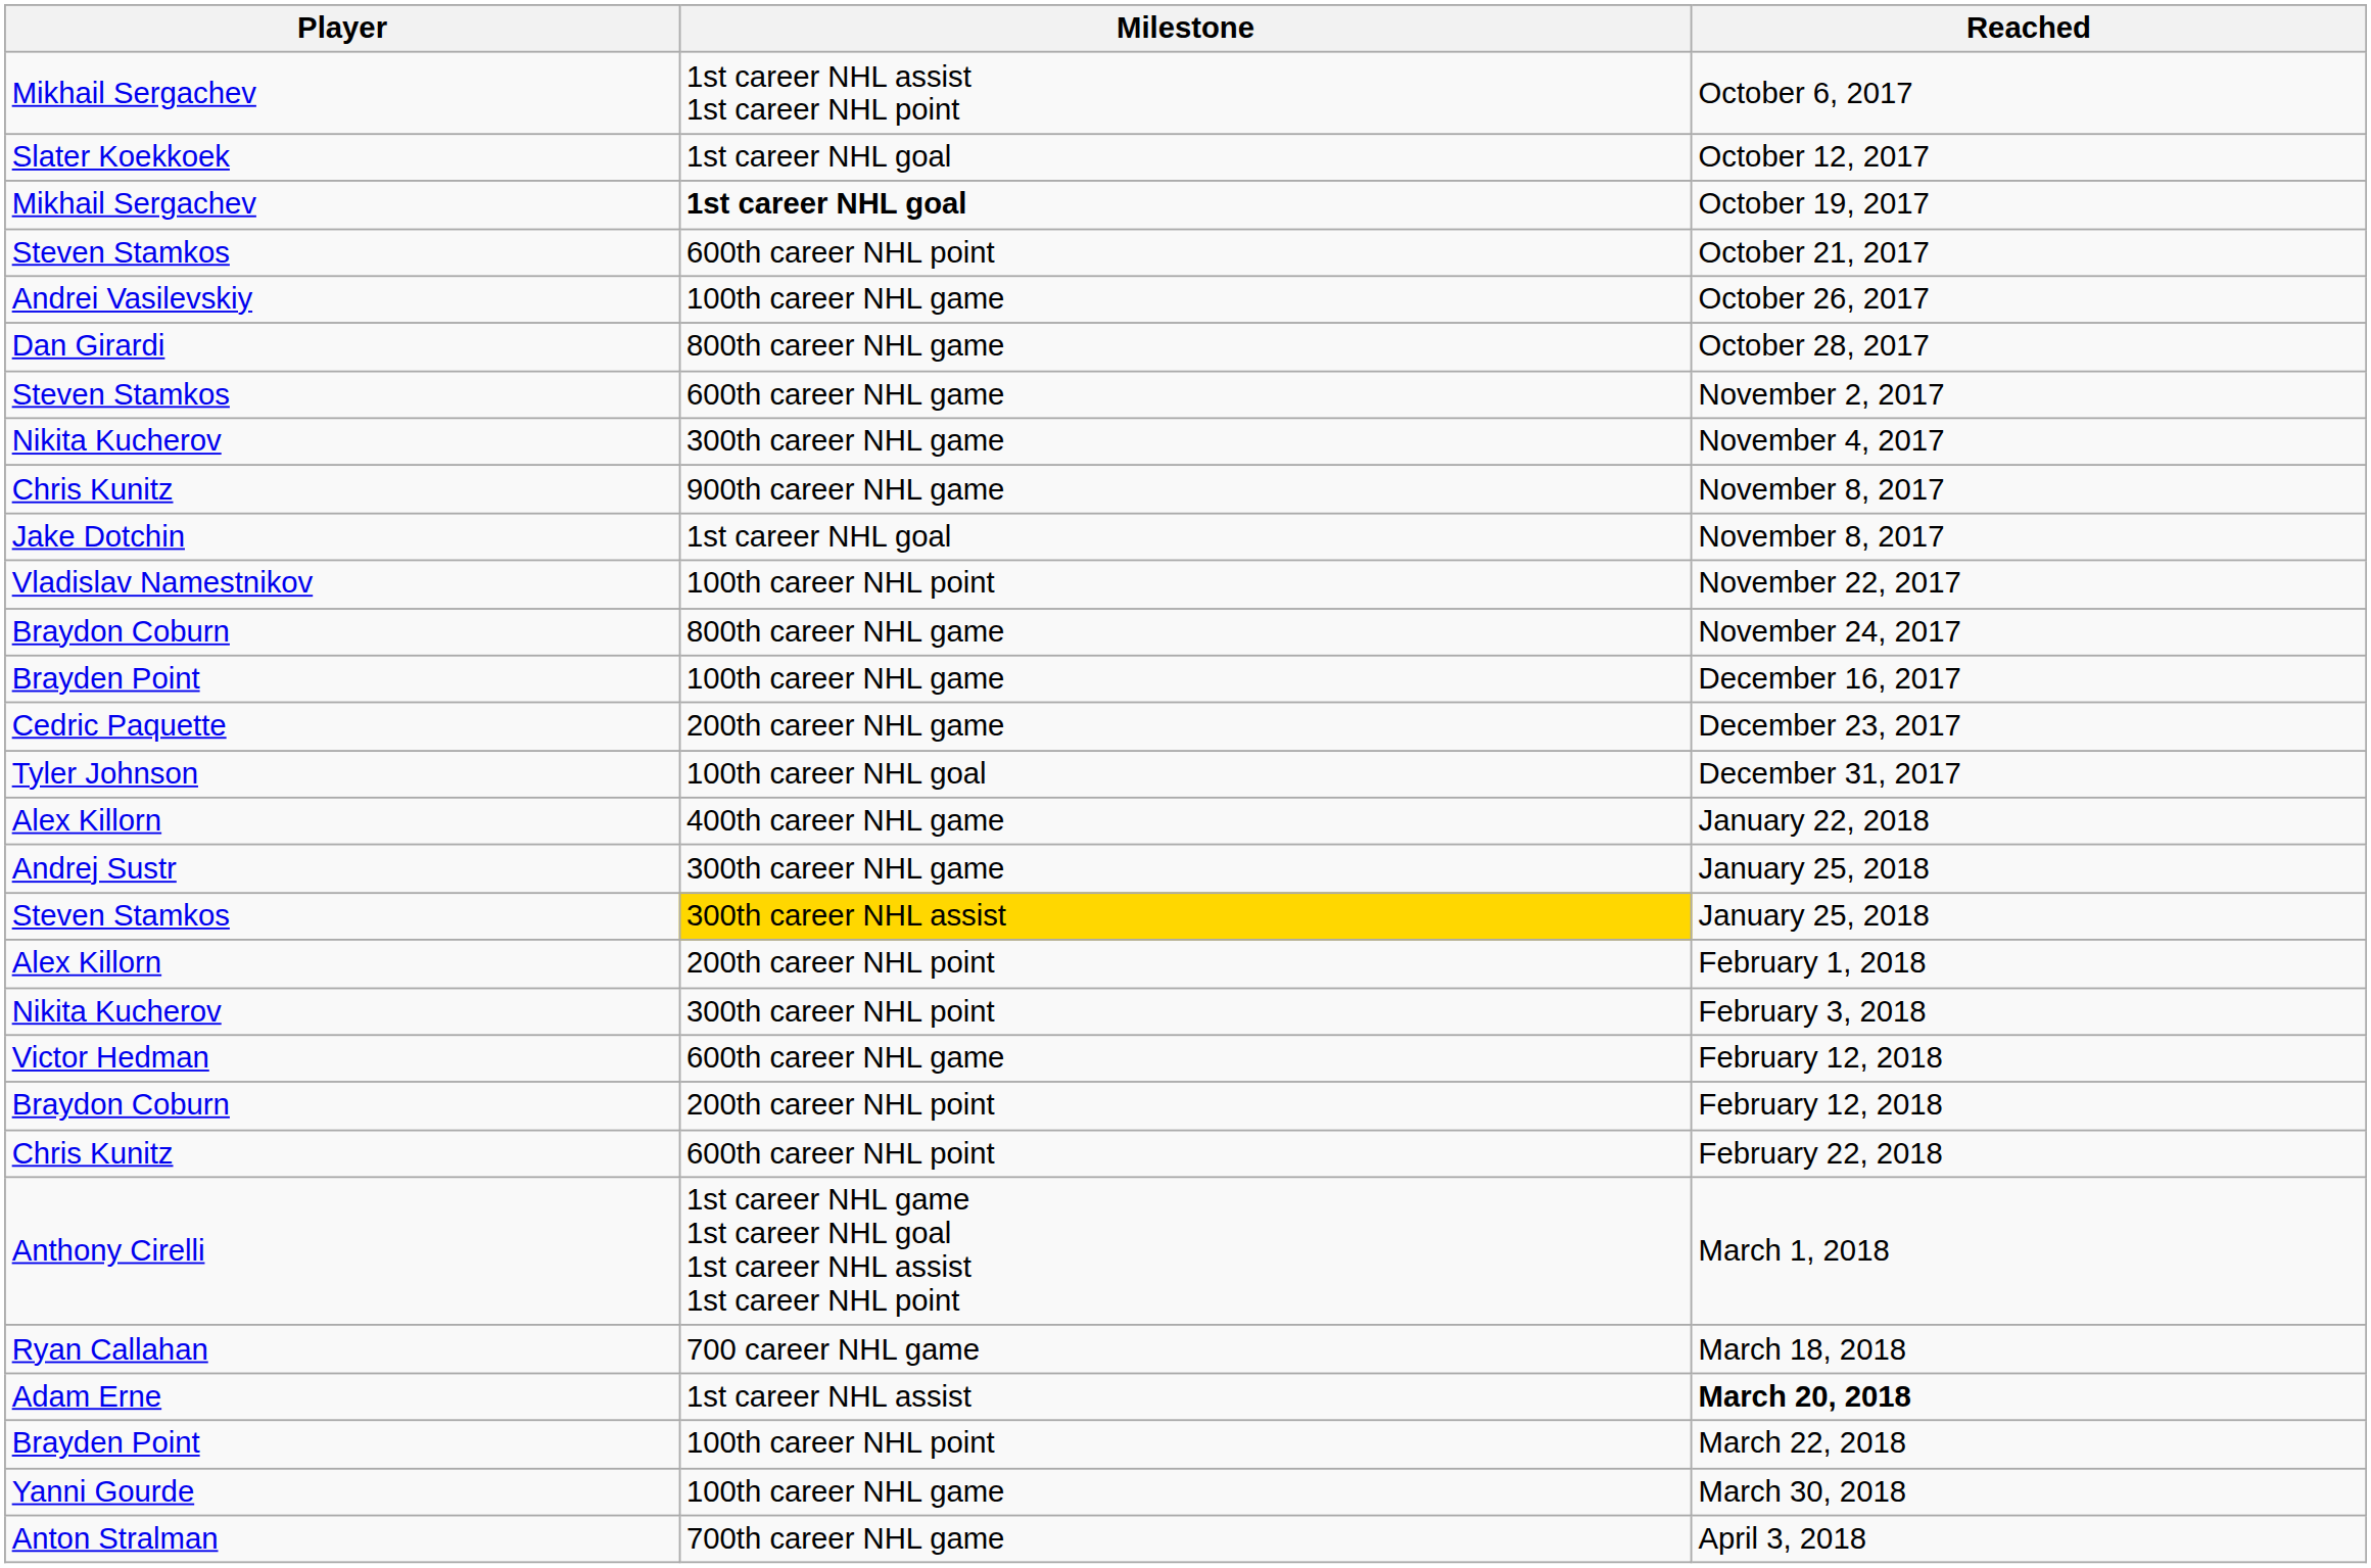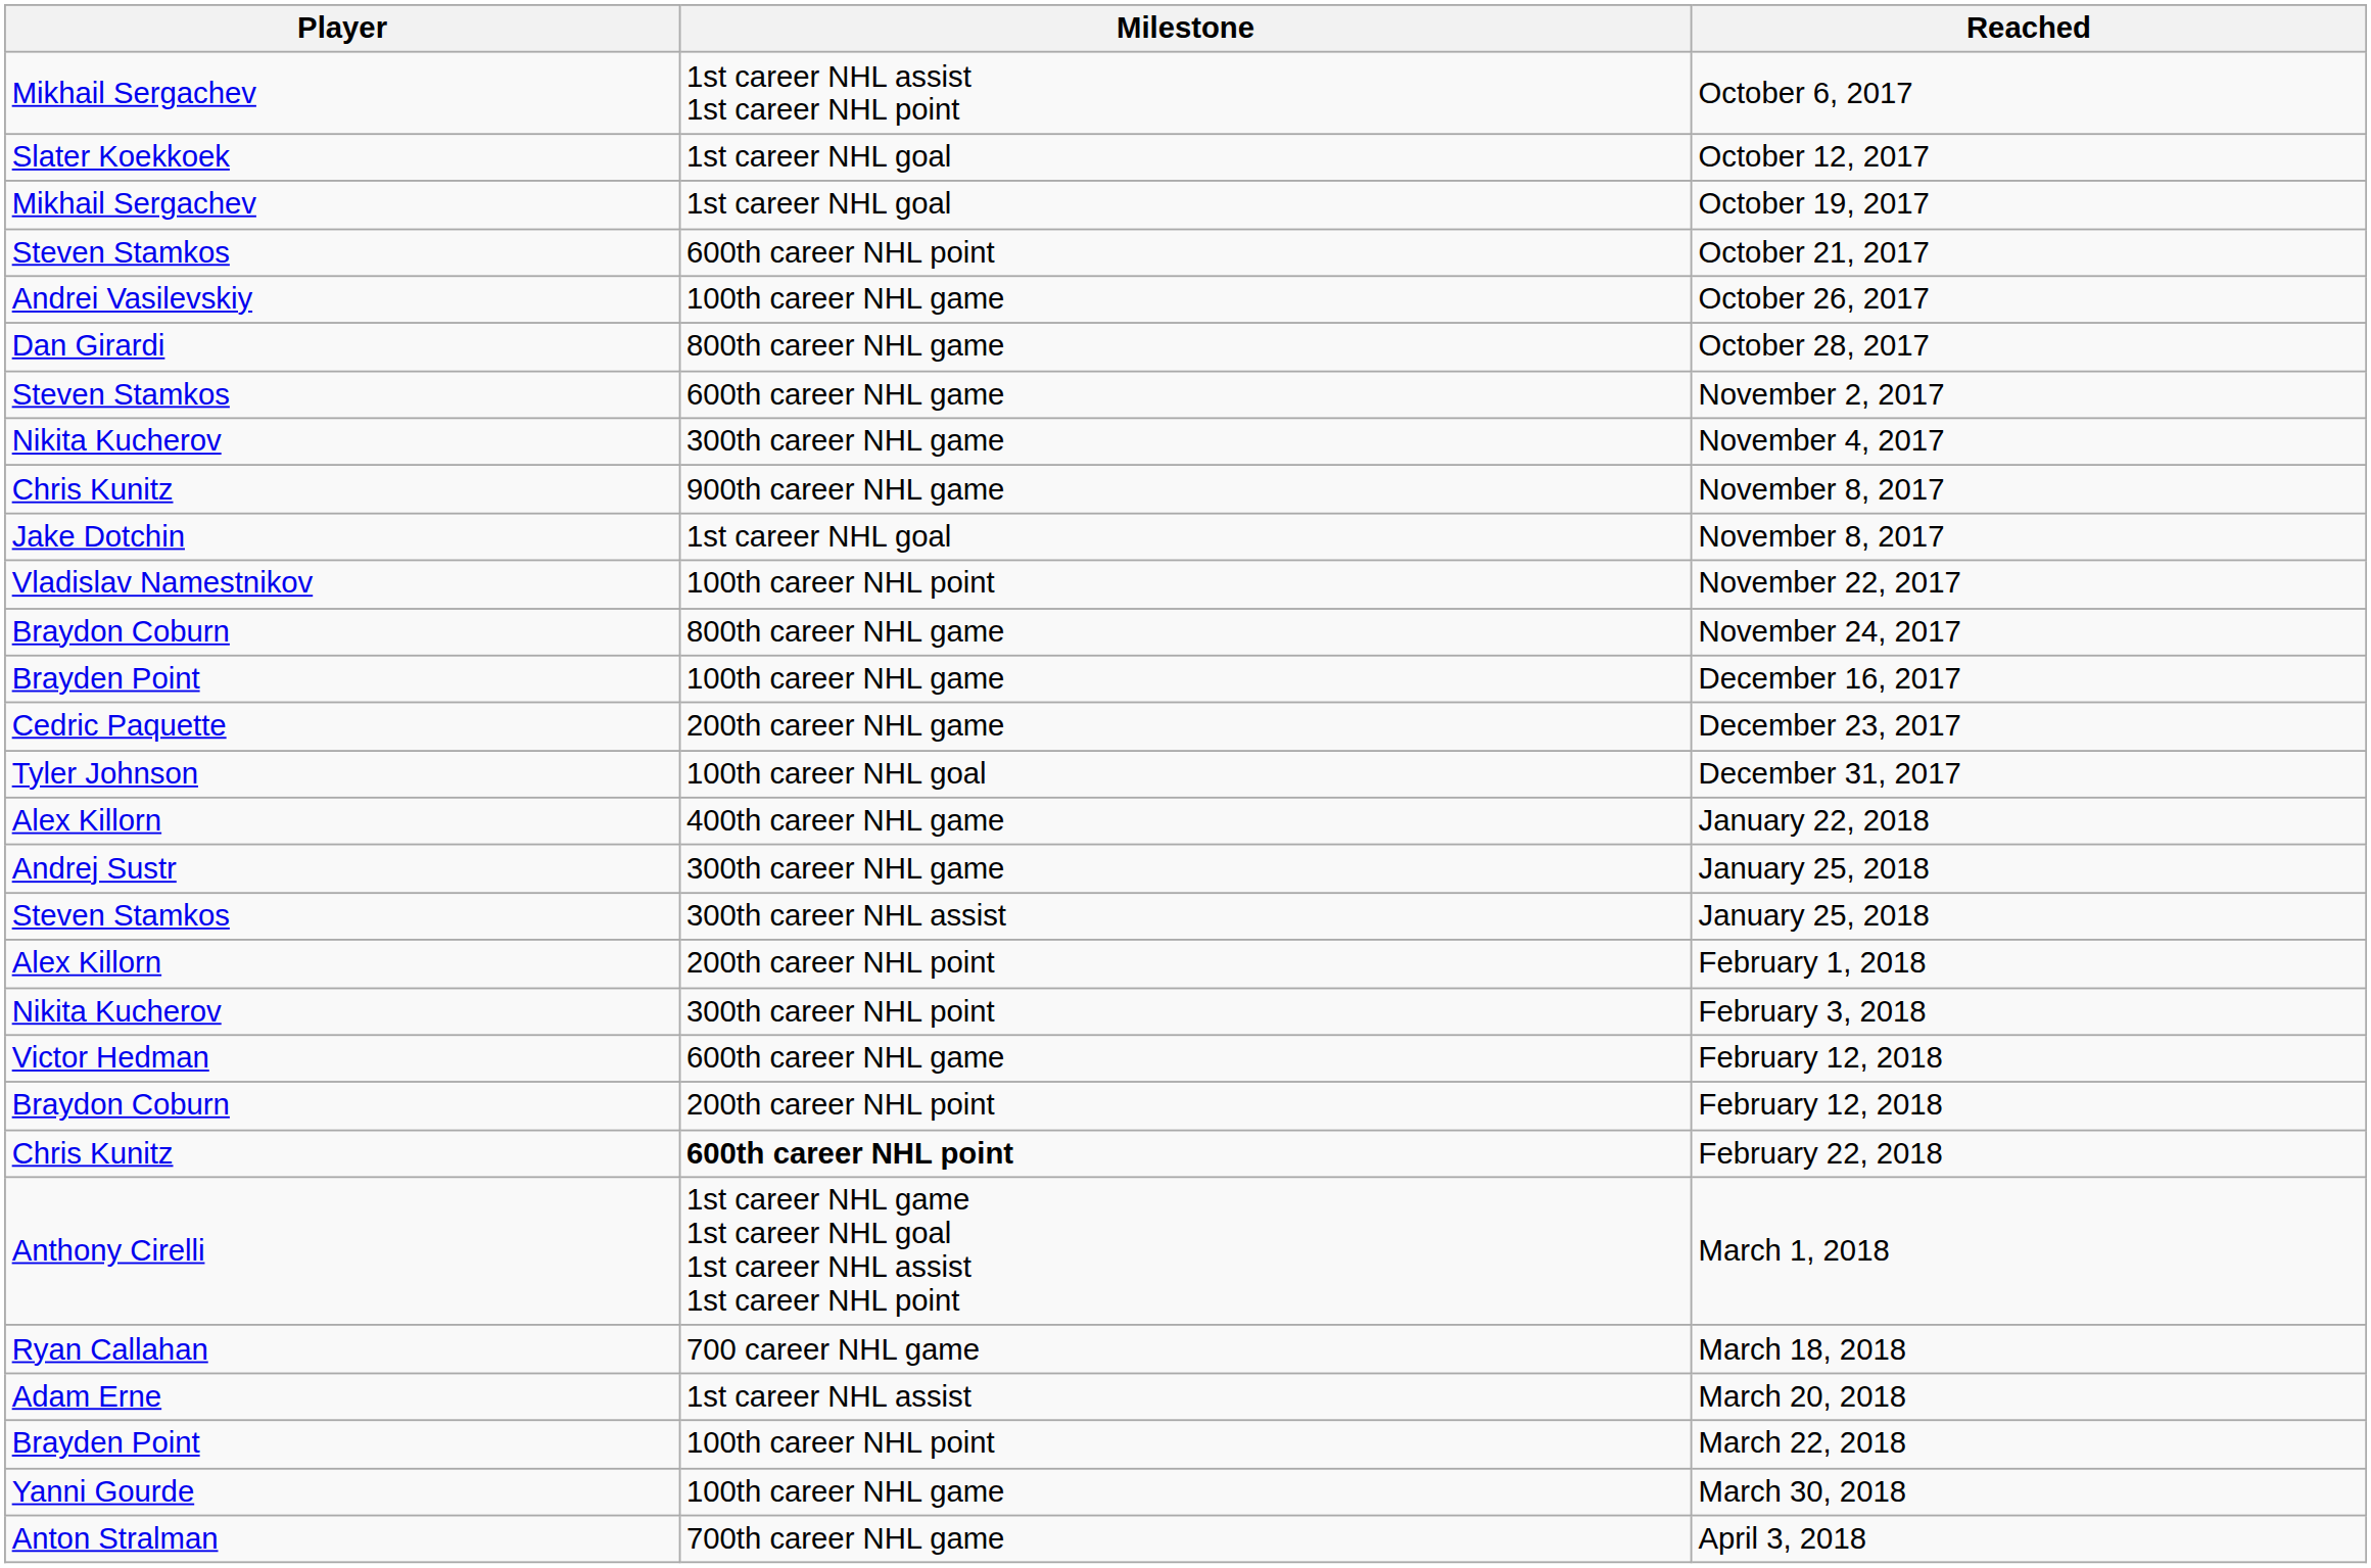row 4 | Milestone: bold -> normal
row 19 | Milestone: gold background -> no background
row 24 | Milestone: normal -> bold
row 27 | Reached: bold -> normal
